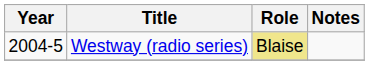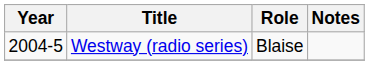Westway (radio series) | Role: khaki background -> no background
